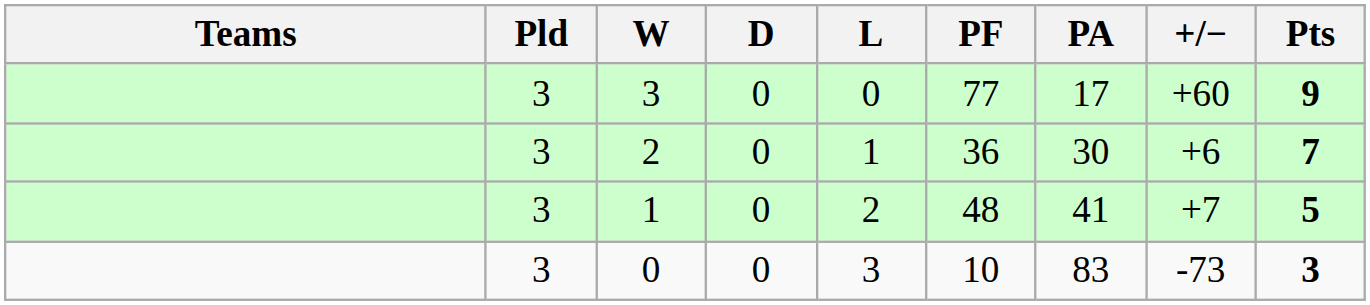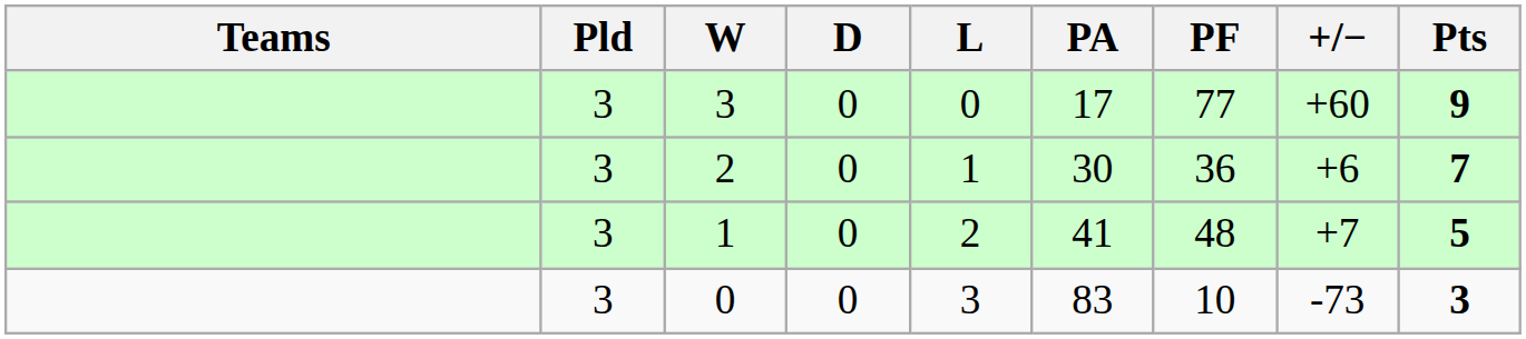columns swapped: PF <-> PA
